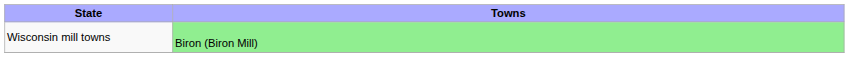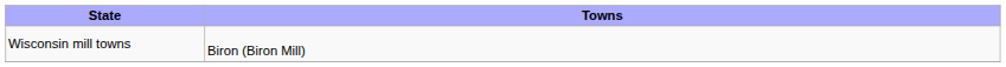Wisconsin mill towns | Towns: lightgreen background -> no background
